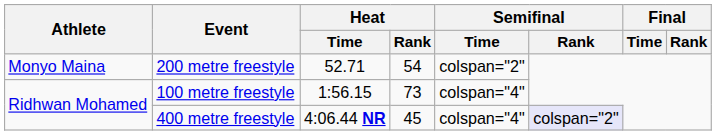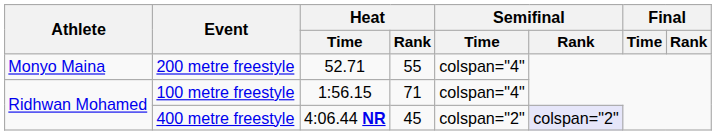200 metre freestyle | Heat / Rank: 54 -> 55
200 metre freestyle | Semifinal / Time: colspan="2" -> colspan="4"
100 metre freestyle | Heat / Rank: 73 -> 71
400 metre freestyle | Semifinal / Time: colspan="4" -> colspan="2"
